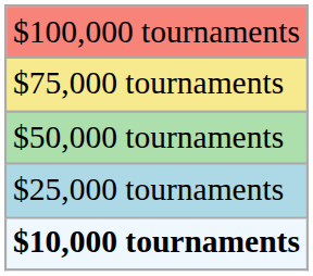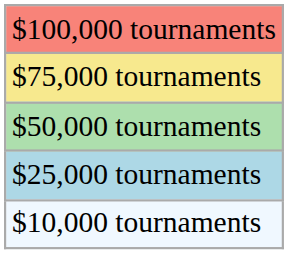row 5 | column 1: bold -> normal
